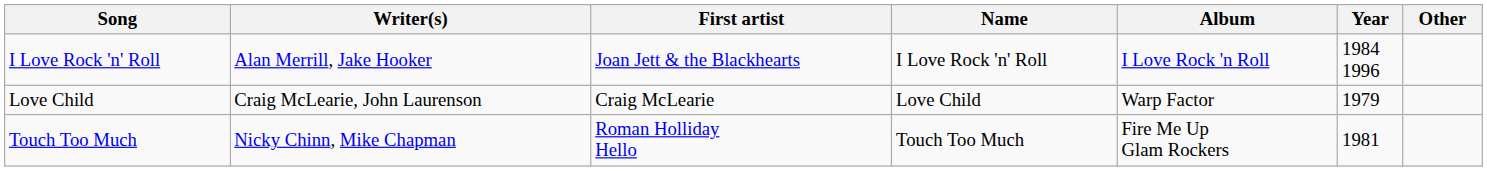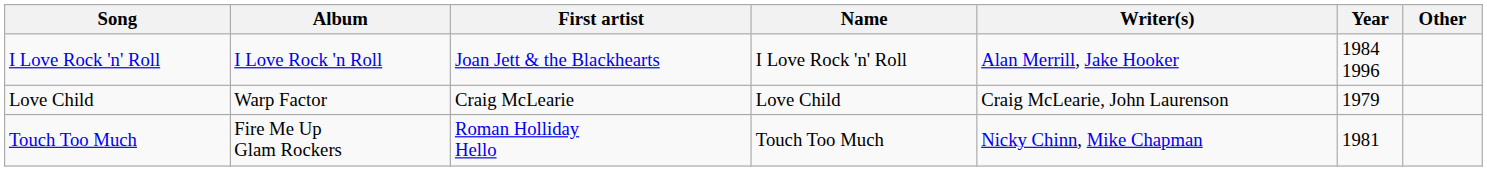columns swapped: Writer(s) <-> Album
